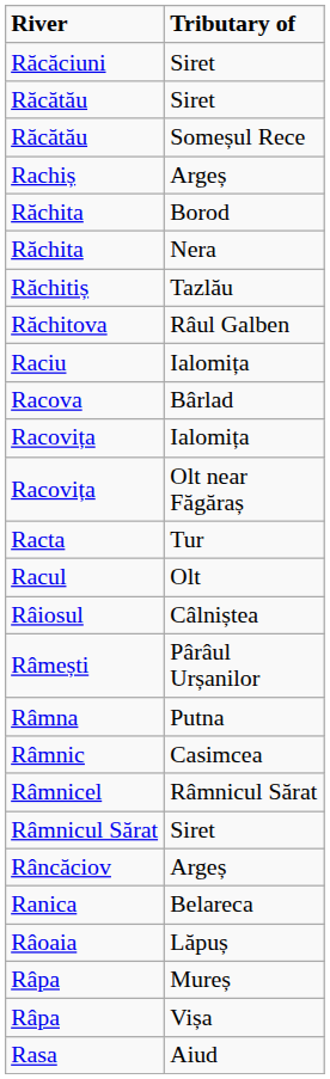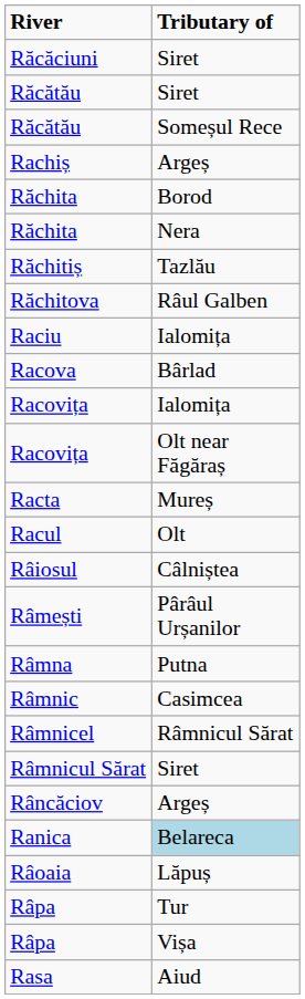row 14 | Tributary of: Tur -> Mureș
row 23 | Tributary of: no background -> lightblue background
row 25 | Tributary of: Mureș -> Tur
